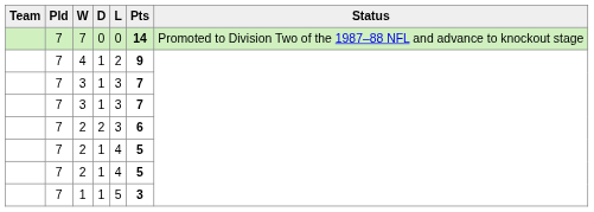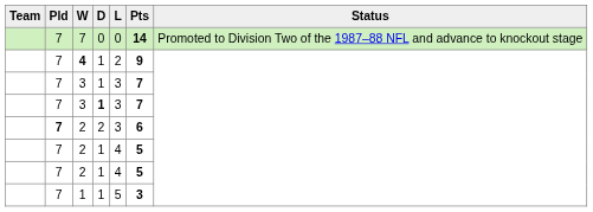row 3 | W: normal -> bold
row 5 | D: normal -> bold
row 6 | Pld: normal -> bold
